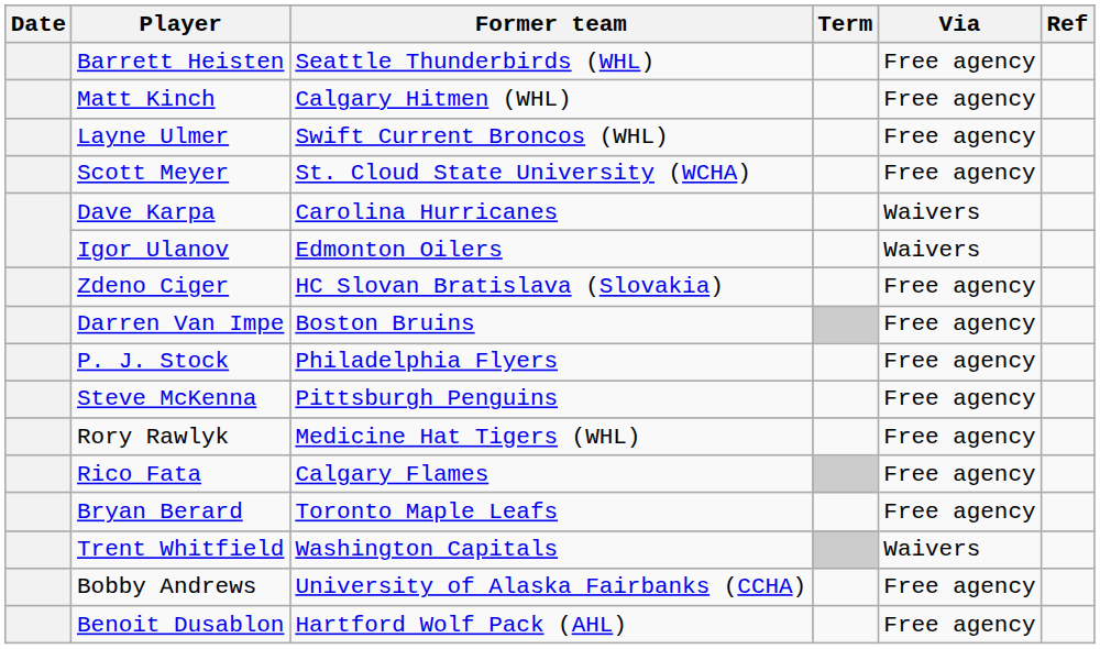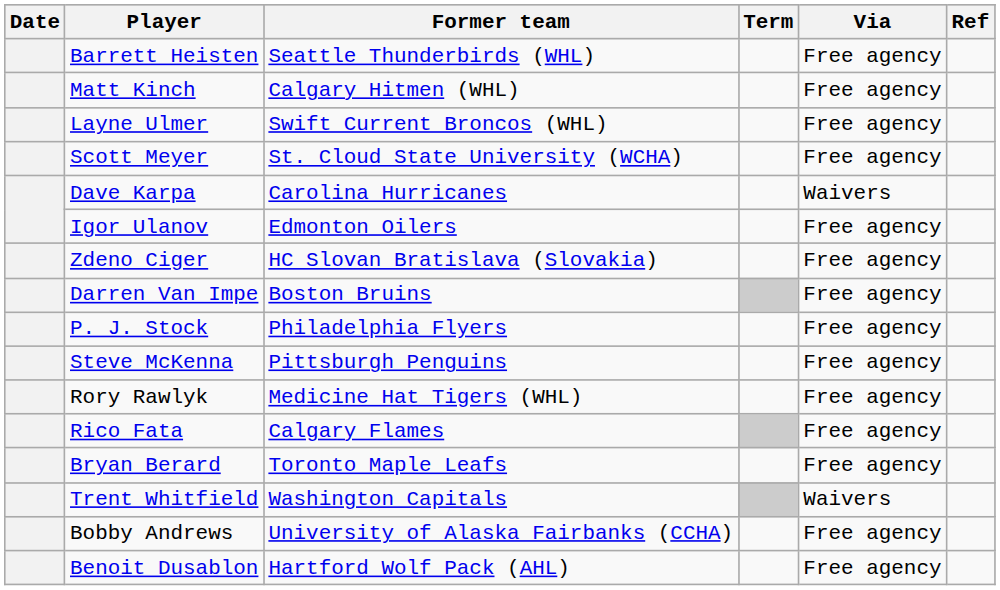Igor Ulanov | Via: Waivers -> Free agency
